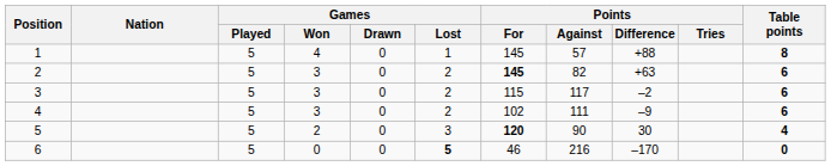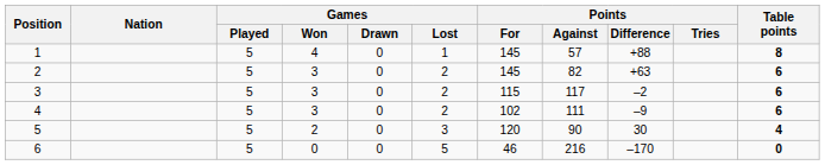row 4 | Points / For: bold -> normal
row 7 | Points / For: bold -> normal
row 8 | Games / Lost: bold -> normal
